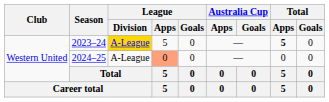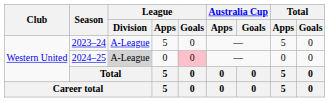2023–24 | League / Division: gold background -> no background
2023–24 | Total / Apps: bold -> normal
2024–25 | League / Division: no background -> lightgrey background
2024–25 | League / Apps: lightsalmon background -> no background
2024–25 | League / Goals: no background -> pink background
